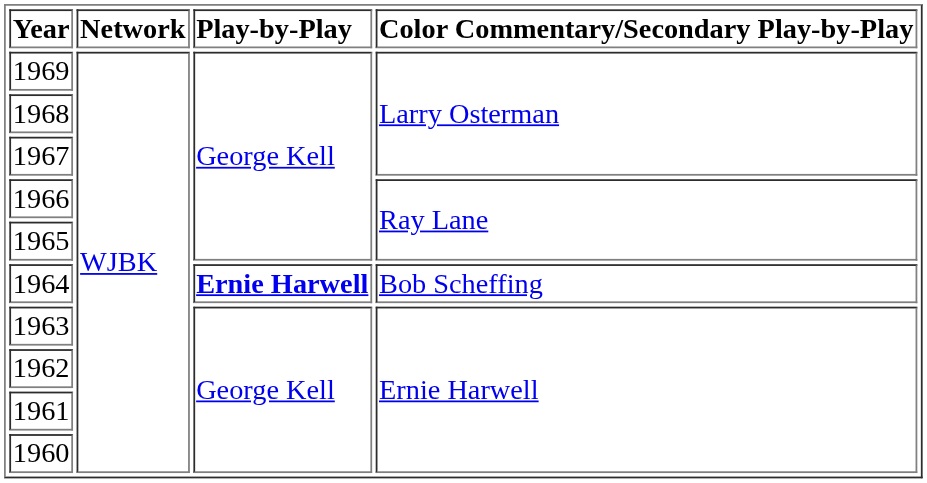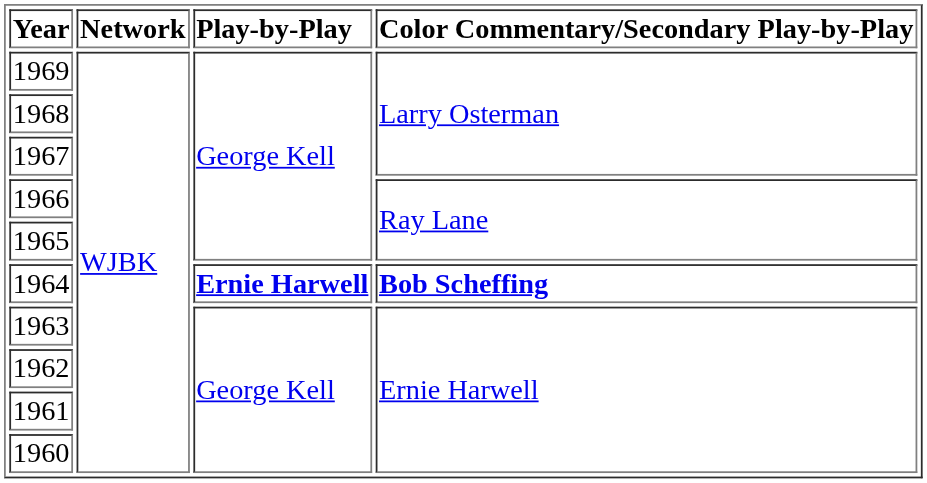1964 | Color Commentary/Secondary Play-by-Play: normal -> bold
